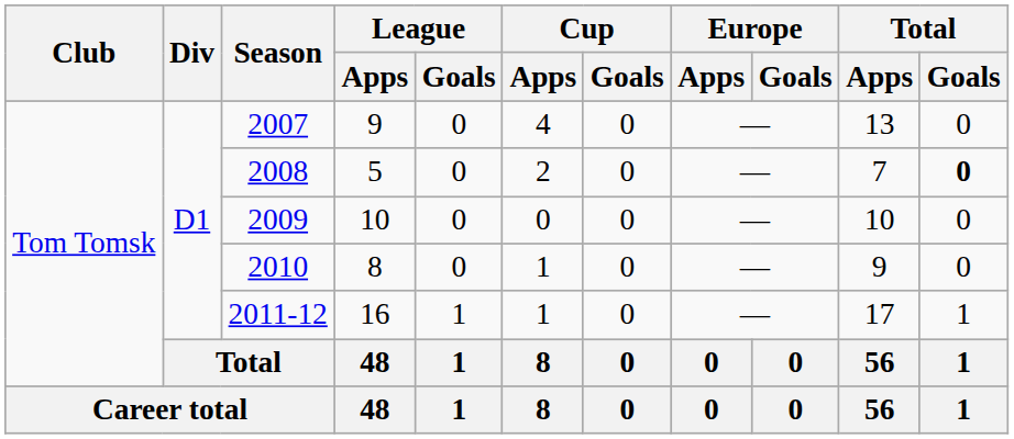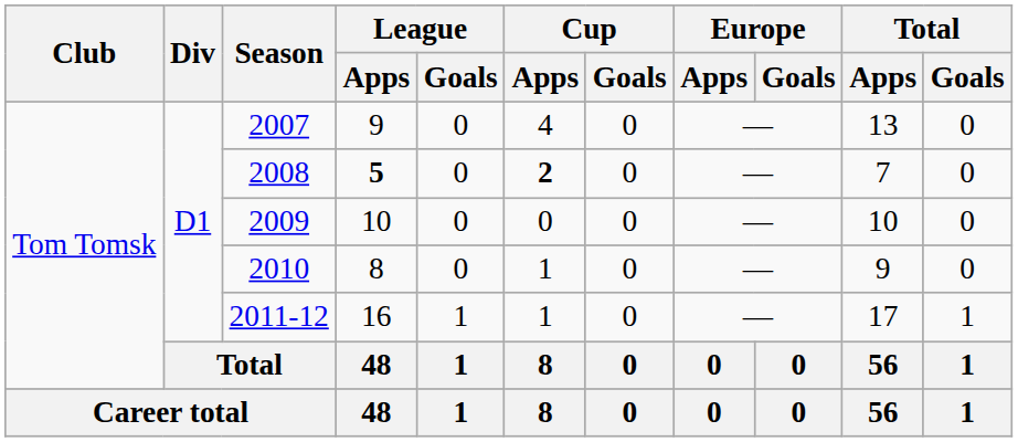2008 | League / Apps: normal -> bold
2008 | Cup / Apps: normal -> bold
2008 | Total / Goals: bold -> normal
